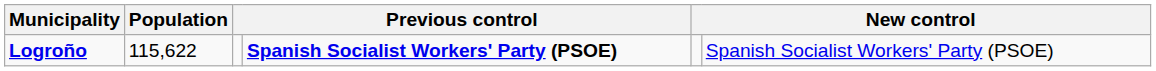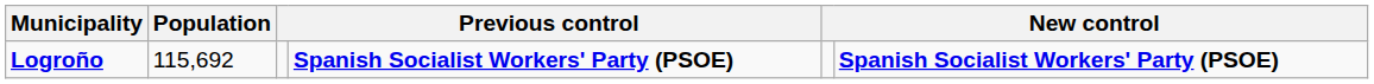Logroño | Population: 115,622 -> 115,692
Logroño | column 6: normal -> bold
